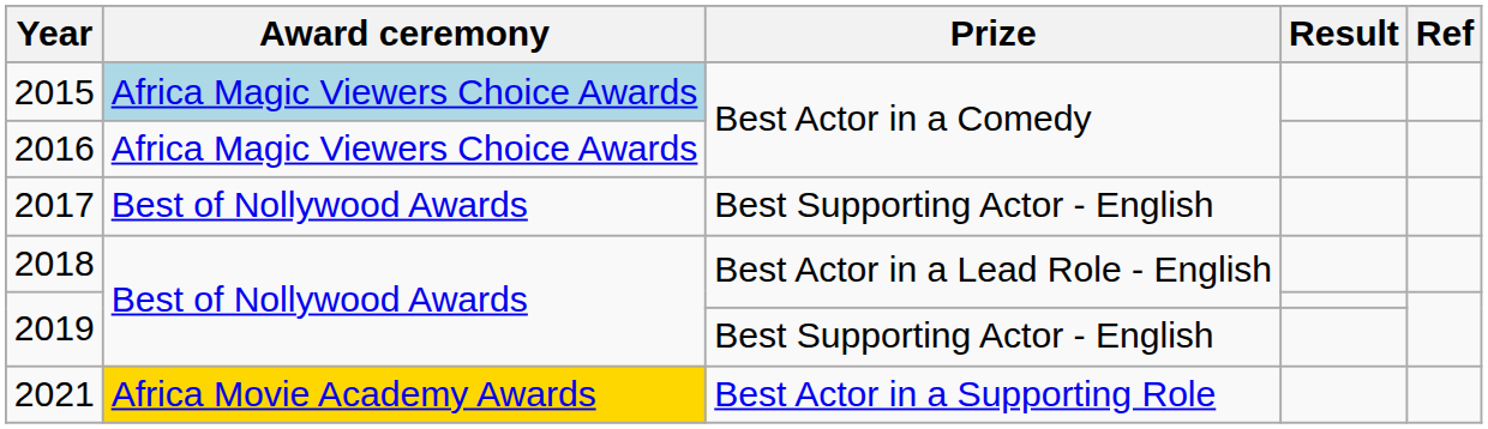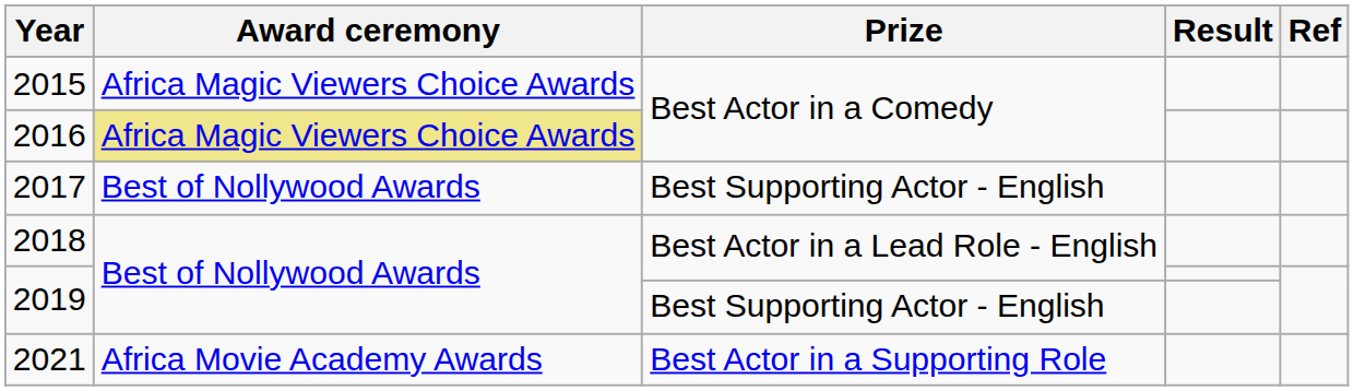2015 | Award ceremony: lightblue background -> no background
2016 | Award ceremony: no background -> khaki background
2021 | Award ceremony: gold background -> no background
